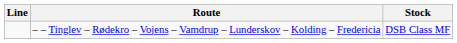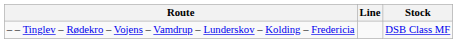columns swapped: Line <-> Route
